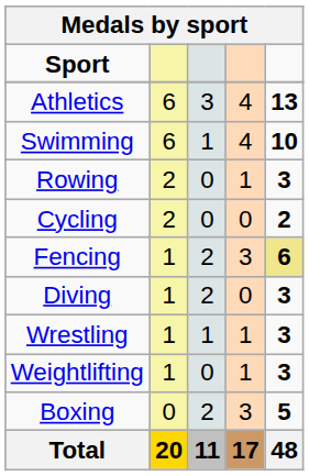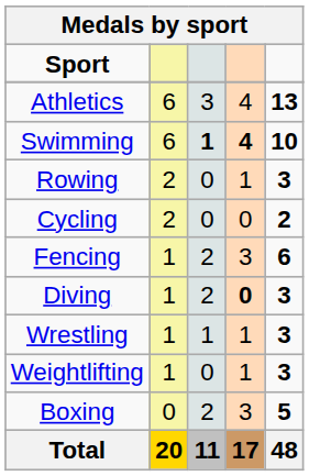Swimming | column 3: normal -> bold
Swimming | column 4: normal -> bold
Fencing | column 5: khaki background -> no background
Diving | column 4: normal -> bold
